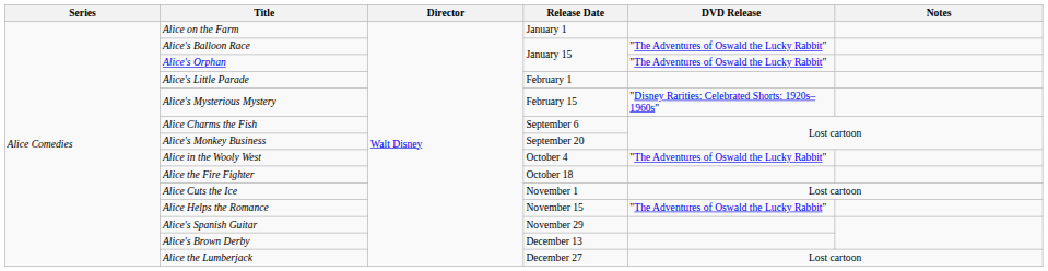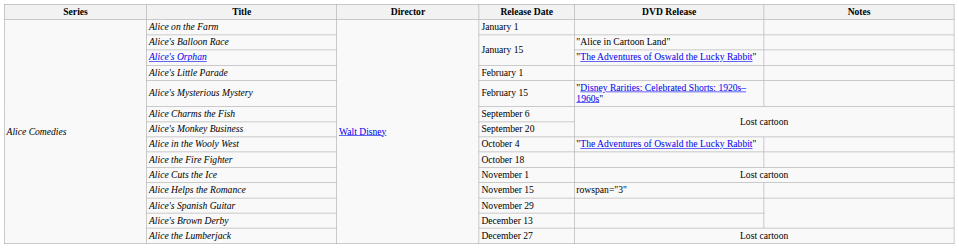Alice's Balloon Race | DVD Release: "The Adventures of Oswald the Lucky Rabbit" -> "Alice in Cartoon Land"
Alice Helps the Romance | DVD Release: "The Adventures of Oswald the Lucky Rabbit" -> rowspan="3"
